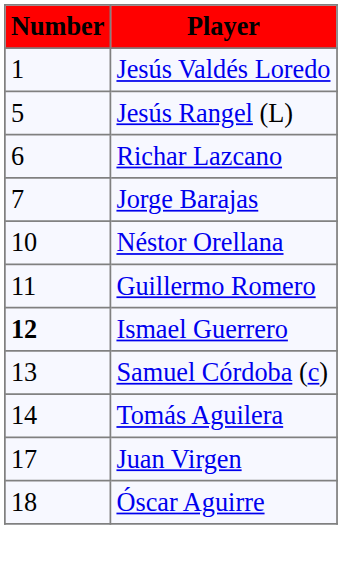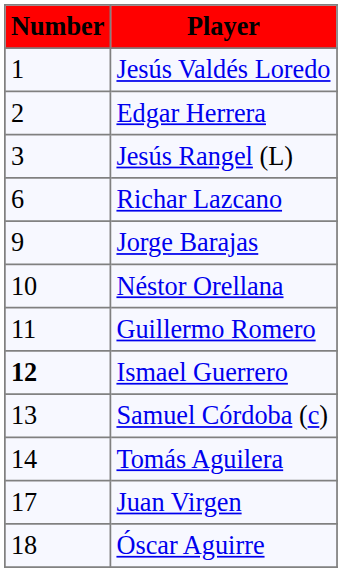+ row: 2 | Edgar Herrera
Jesús Rangel (L) | Number: 5 -> 3
Jorge Barajas | Number: 7 -> 9
